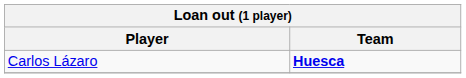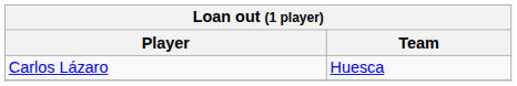Carlos Lázaro | Team: bold -> normal
